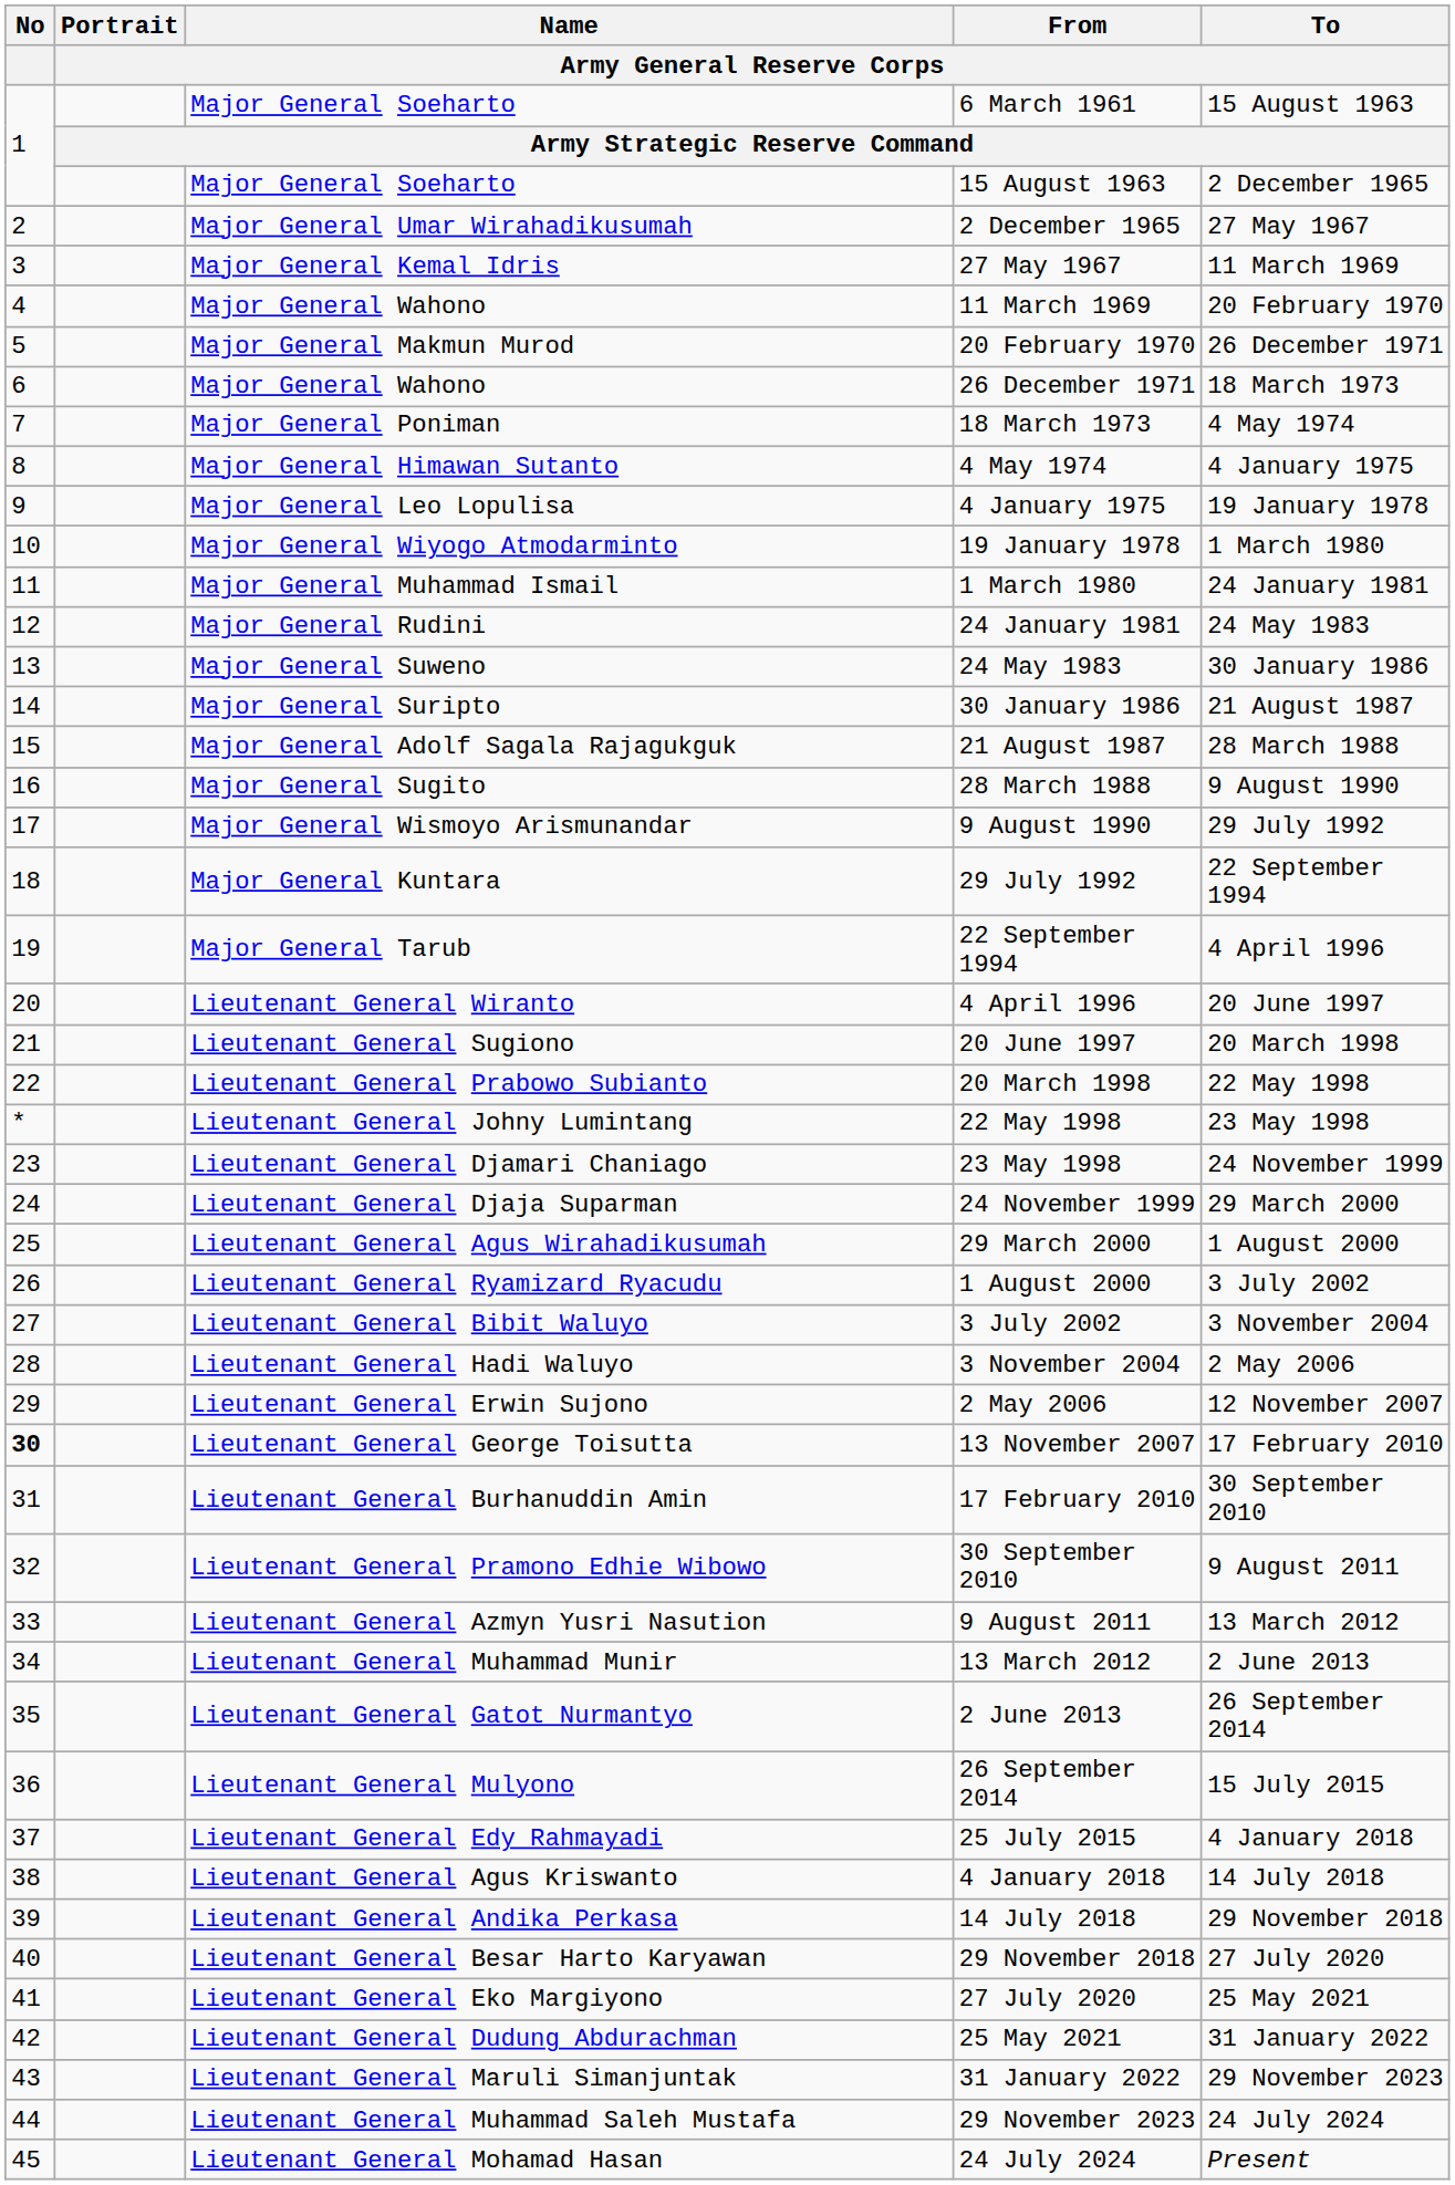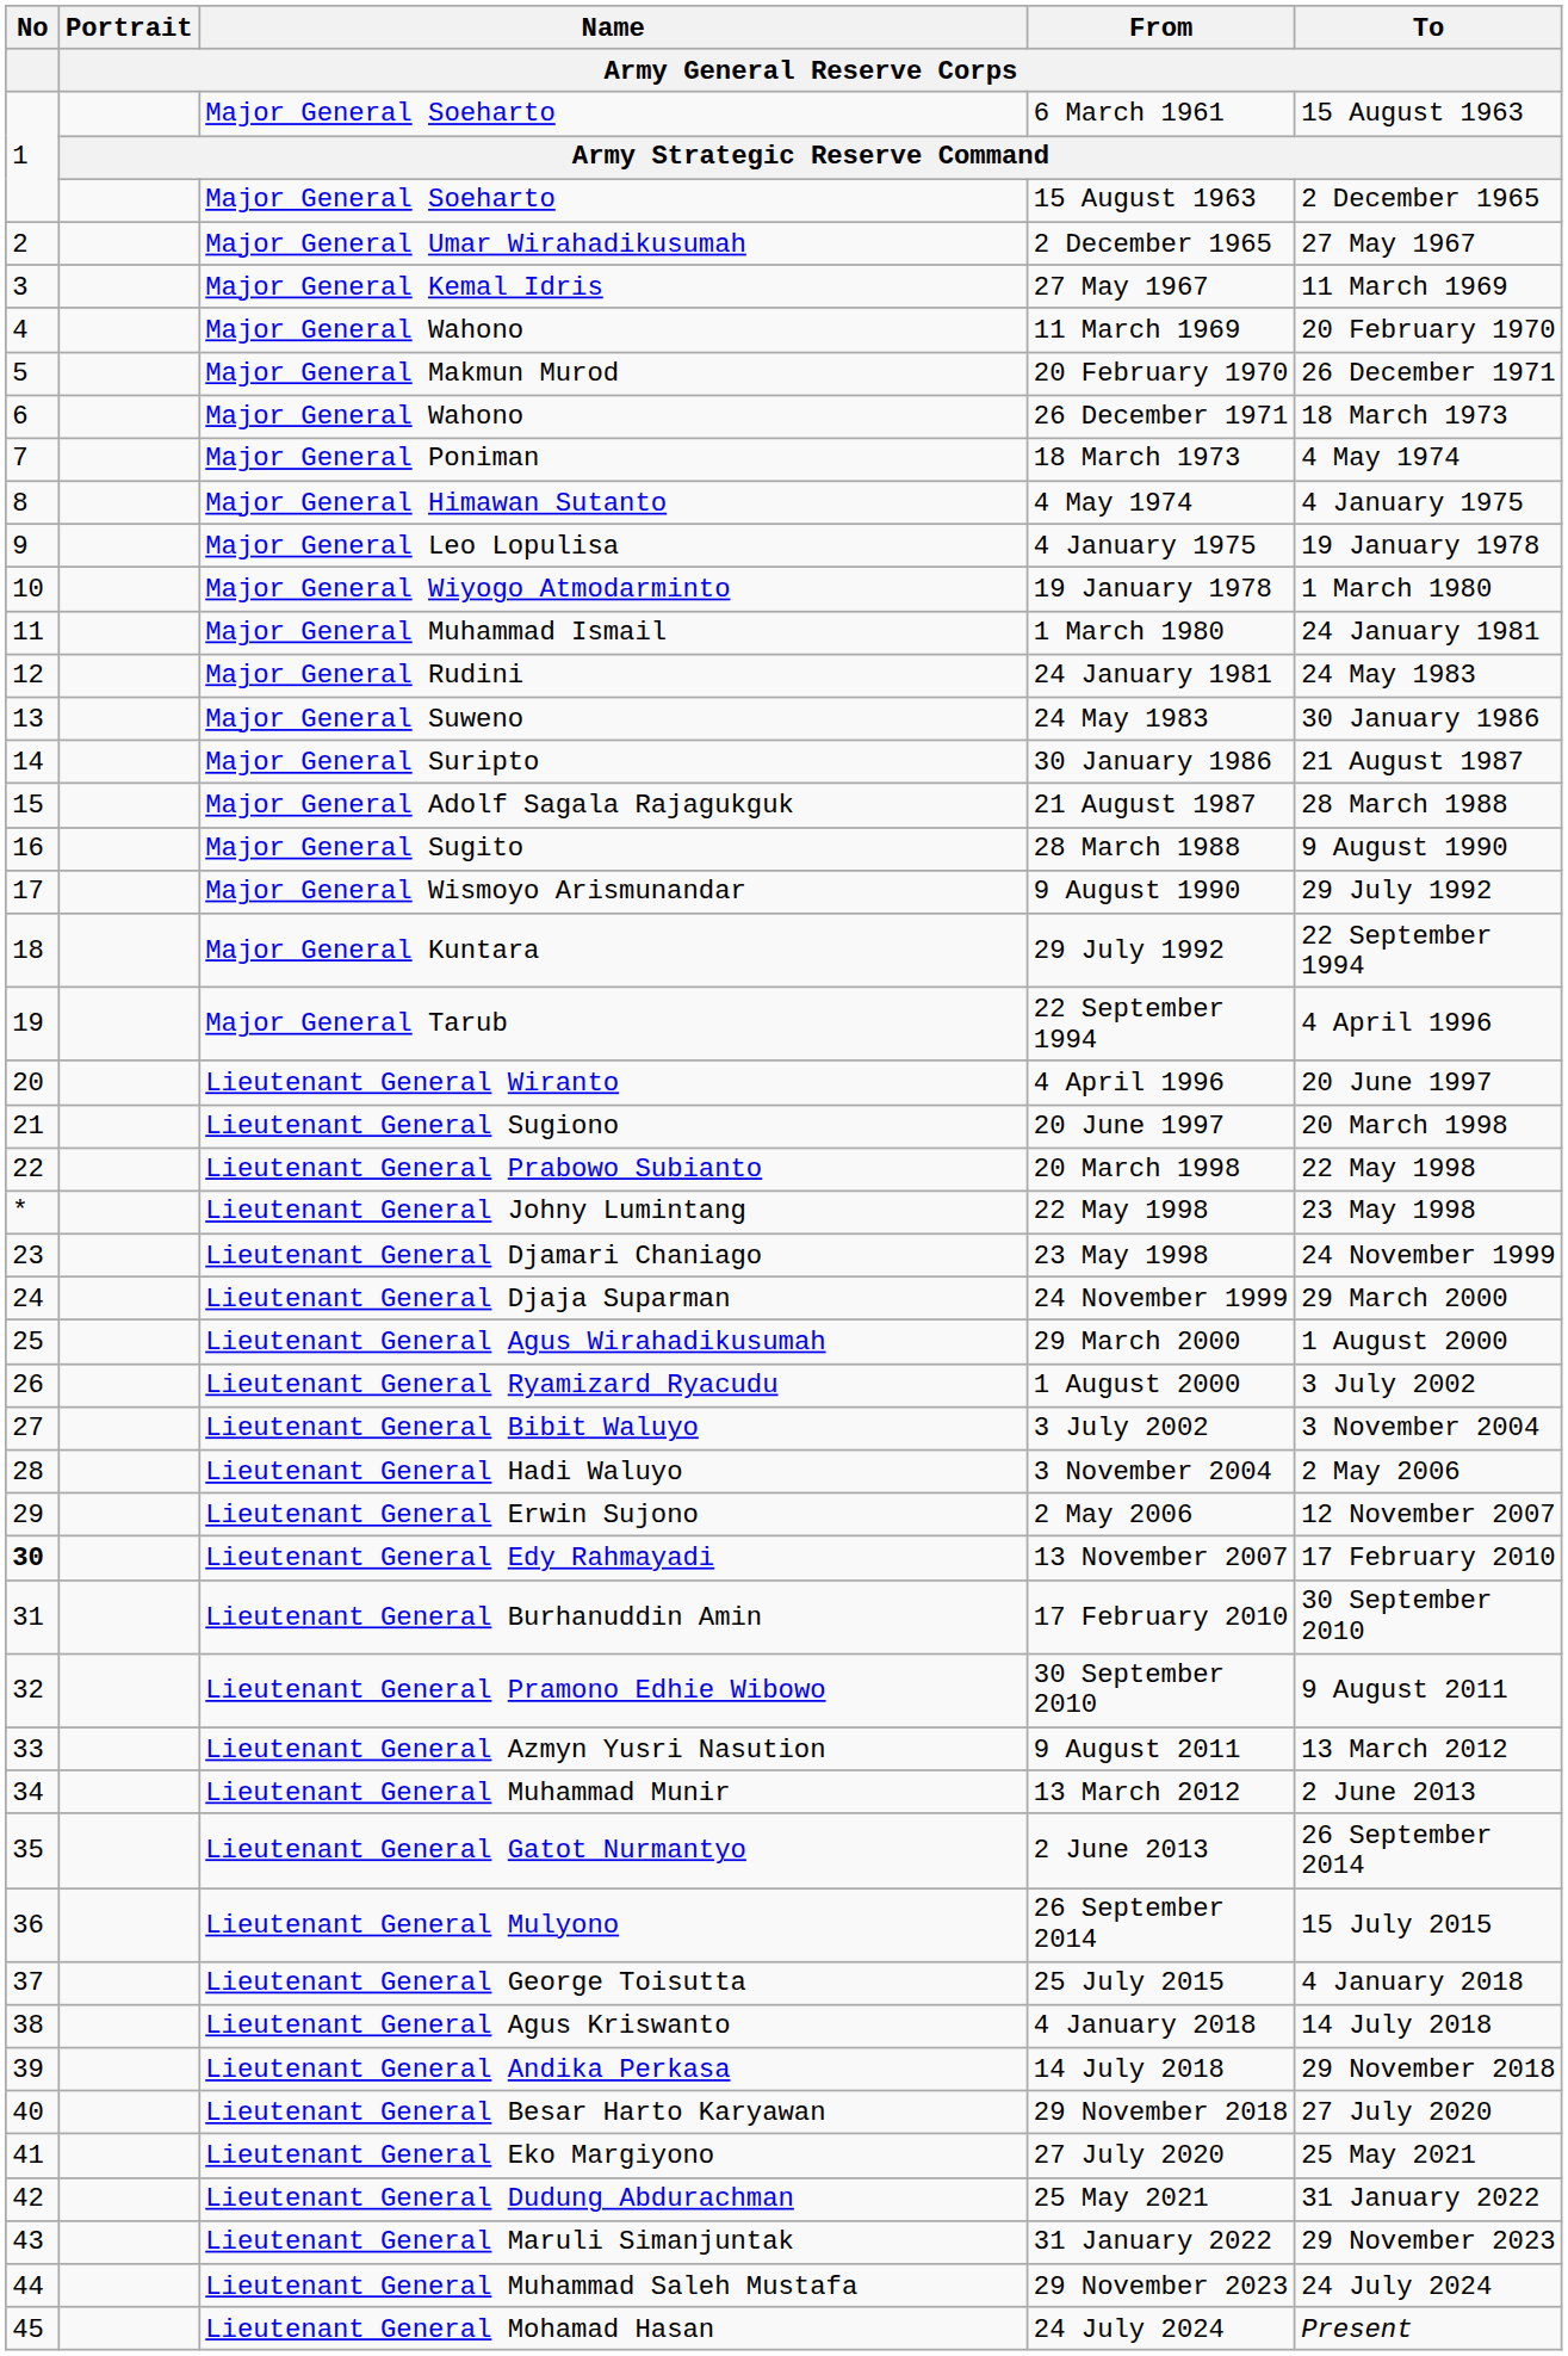13 November 2007 | Name / Army General Reserve Corps: Lieutenant General George Toisutta -> Lieutenant General Edy Rahmayadi
25 July 2015 | Name / Army General Reserve Corps: Lieutenant General Edy Rahmayadi -> Lieutenant General George Toisutta
